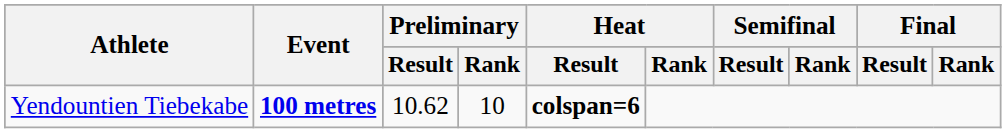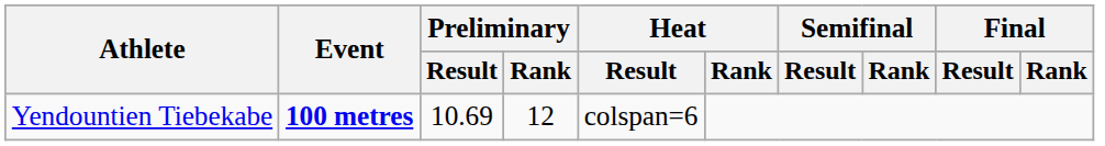Yendountien Tiebekabe | Preliminary / Result: 10.62 -> 10.69
Yendountien Tiebekabe | Preliminary / Rank: 10 -> 12
Yendountien Tiebekabe | Heat / Result: bold -> normal
